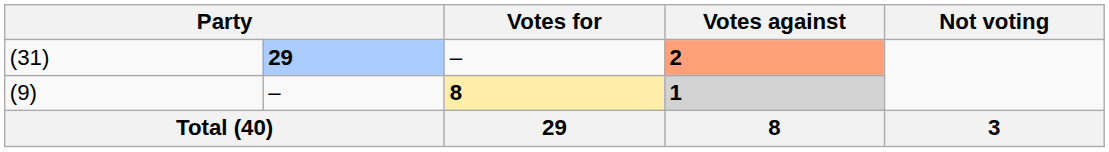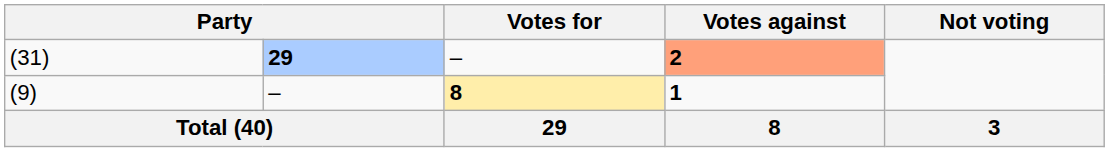(9) | Votes against: lightgrey background -> no background
